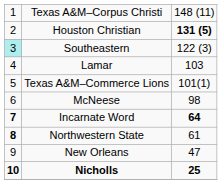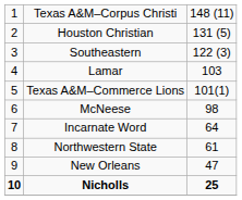Houston Christian | column 3: bold -> normal
Southeastern | column 1: paleturquoise background -> no background
Incarnate Word | column 1: bold -> normal
Incarnate Word | column 3: bold -> normal
Northwestern State | column 1: bold -> normal
